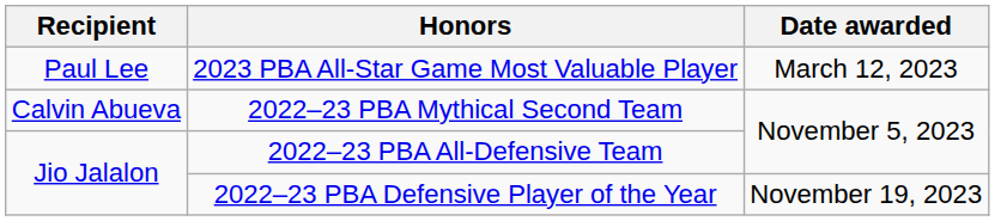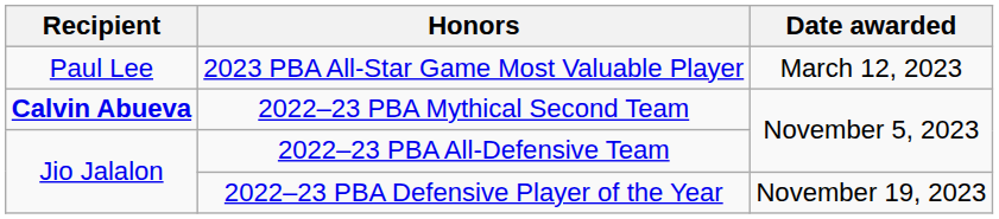2022–23 PBA Mythical Second Team | Recipient: normal -> bold
